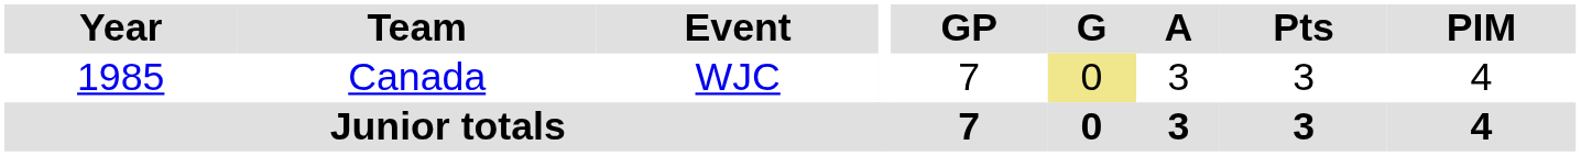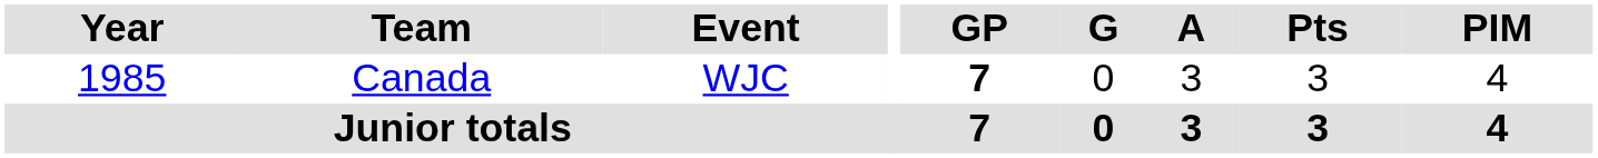Canada | GP: normal -> bold
Canada | G: khaki background -> no background
